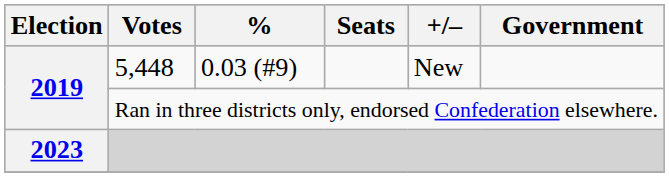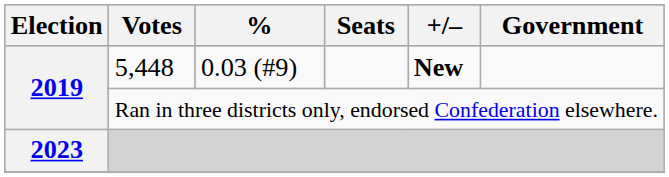5,448 | +/–: normal -> bold
